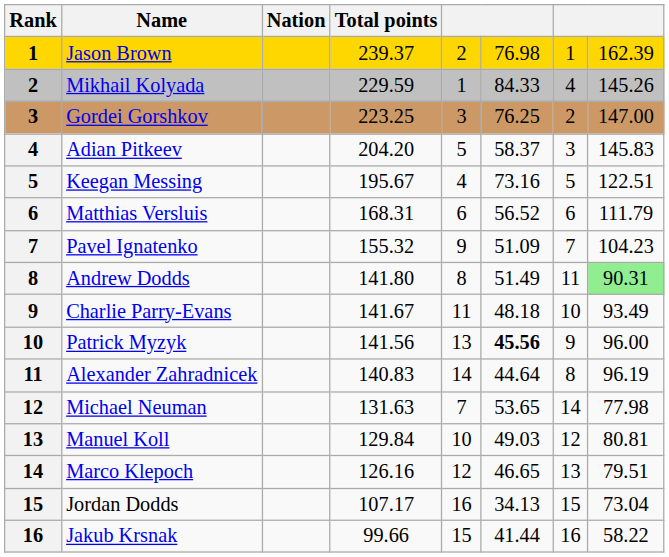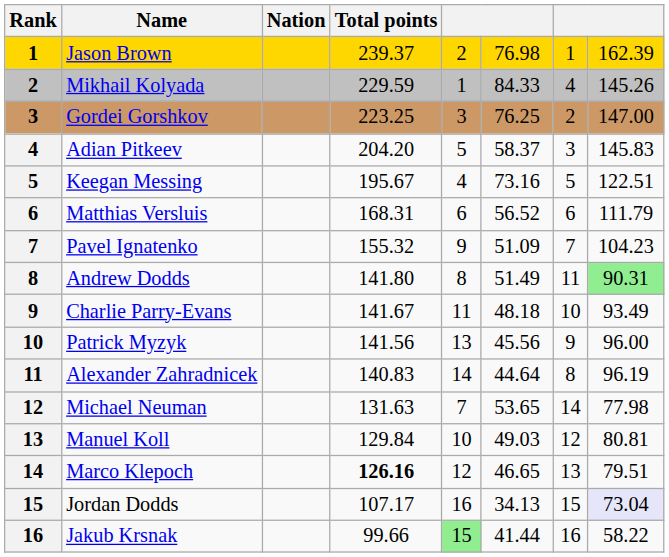Patrick Myzyk | column 6: bold -> normal
Marco Klepoch | Total points: normal -> bold
Jordan Dodds | column 8: no background -> lavender background
Jakub Krsnak | column 5: no background -> lightgreen background
